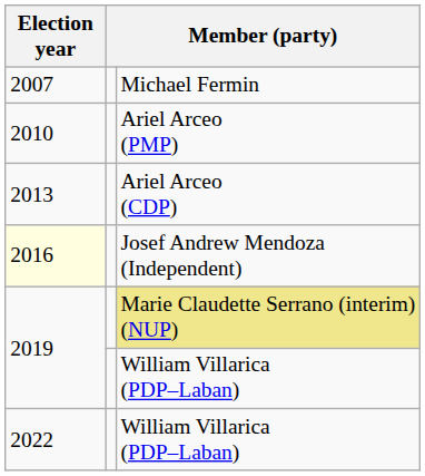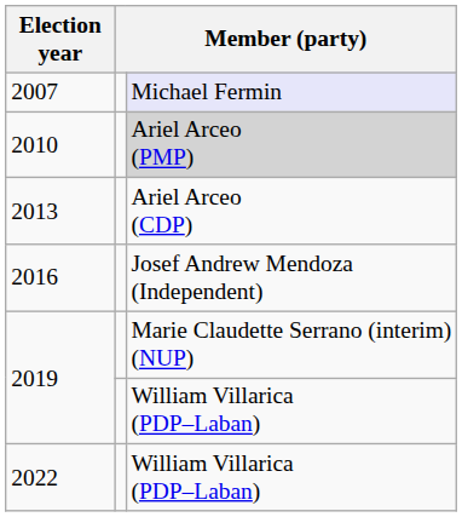2007 | column 3: no background -> lavender background
2010 | column 3: no background -> lightgrey background
2016 | Election year: lightyellow background -> no background
2019 / Marie Claudette Serrano (interim) (NUP) | column 3: khaki background -> no background
